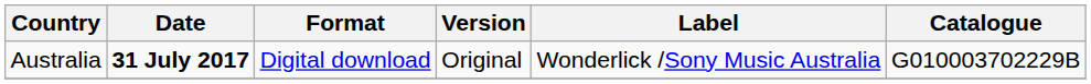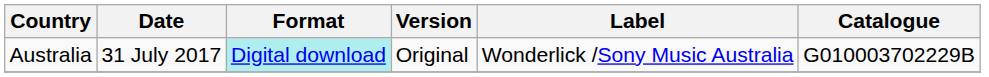Australia | Date: bold -> normal
Australia | Format: no background -> paleturquoise background
